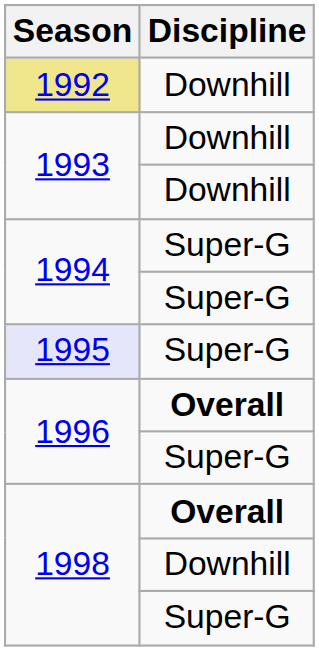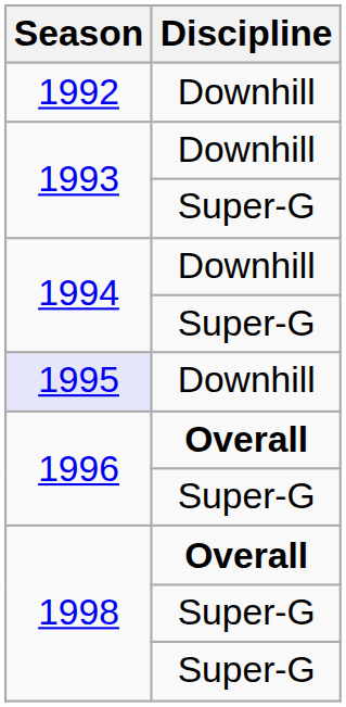row 2 | Season: khaki background -> no background
row 4 | Discipline: Downhill -> Super-G
row 5 | Discipline: Super-G -> Downhill
row 7 | Discipline: Super-G -> Downhill
row 11 | Discipline: Downhill -> Super-G
